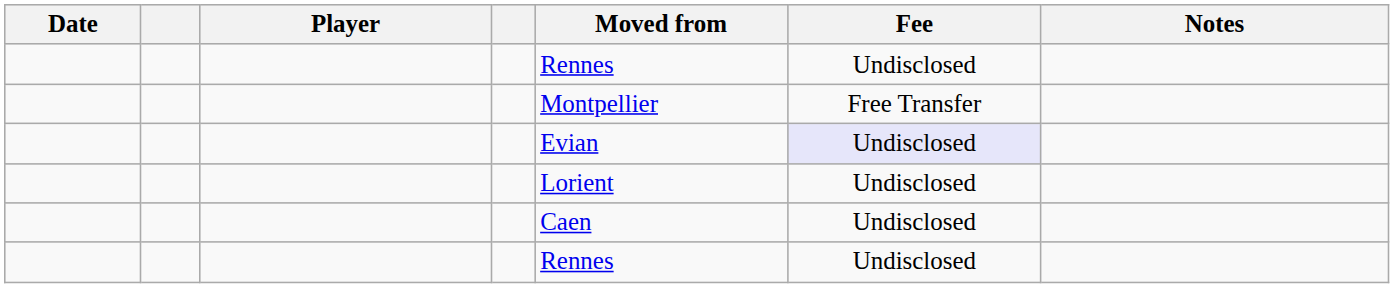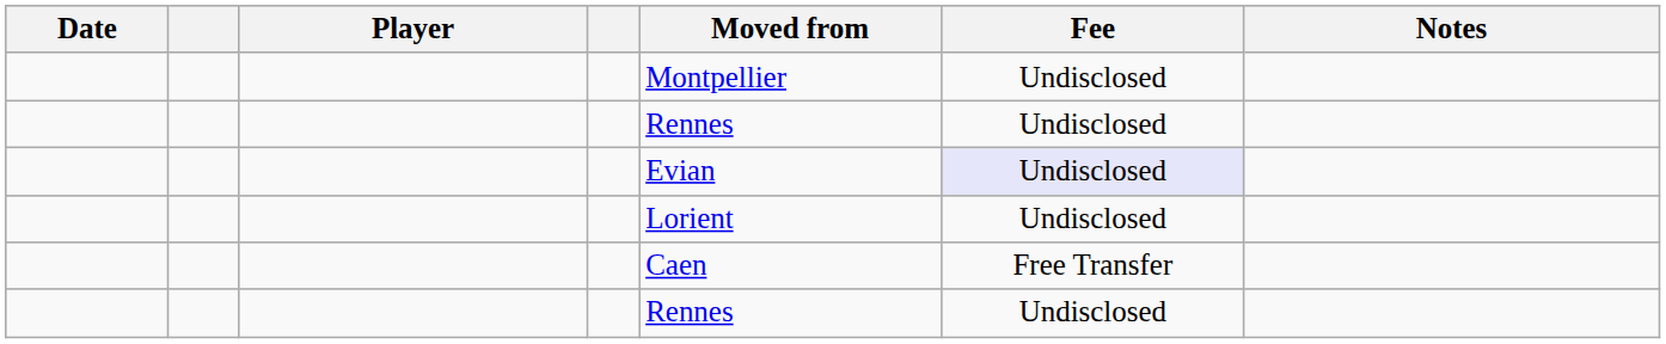row 2 | Moved from: Rennes -> Montpellier
row 3 | Moved from: Montpellier -> Rennes
row 3 | Fee: Free Transfer -> Undisclosed
row 6 | Fee: Undisclosed -> Free Transfer
